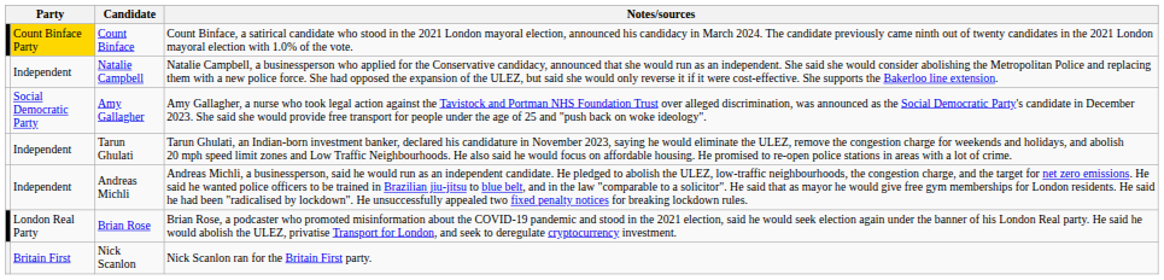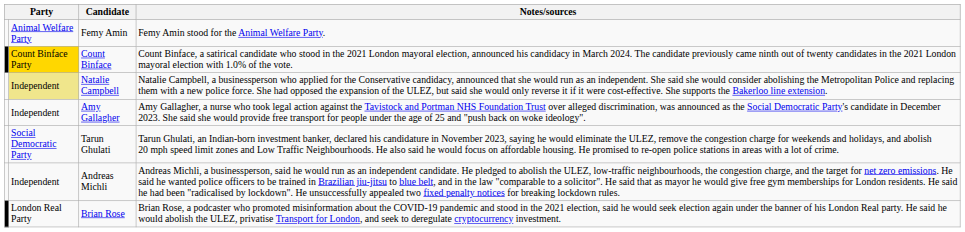+ row: Animal Welfare Party | Femy Amin | Femy Amin stood for the Animal Welfare Party.
Natalie Campbell | column 2: no background -> khaki background
Amy Gallagher | column 2: Social Democratic Party -> Independent
Tarun Ghulati | column 2: Independent -> Social Democratic Party
- row: Britain First | Nick Scanlon | Nick Scanlon ran for the Britain First party.
